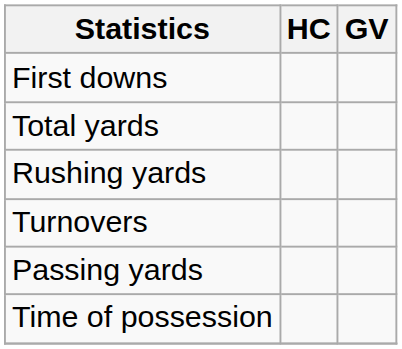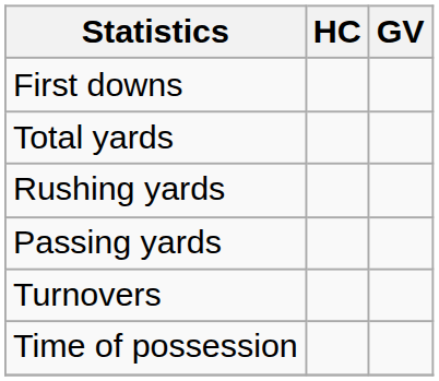rows swapped: Passing yards <-> Turnovers
